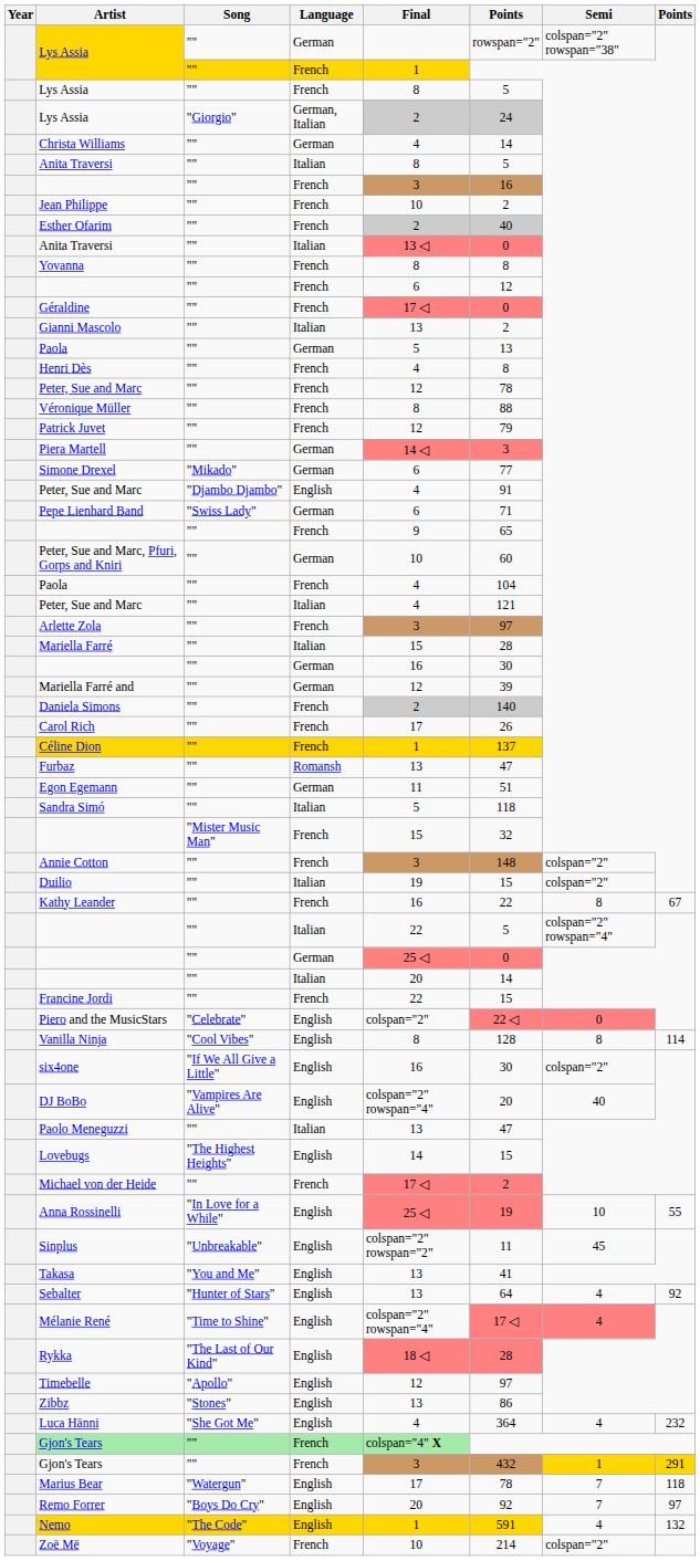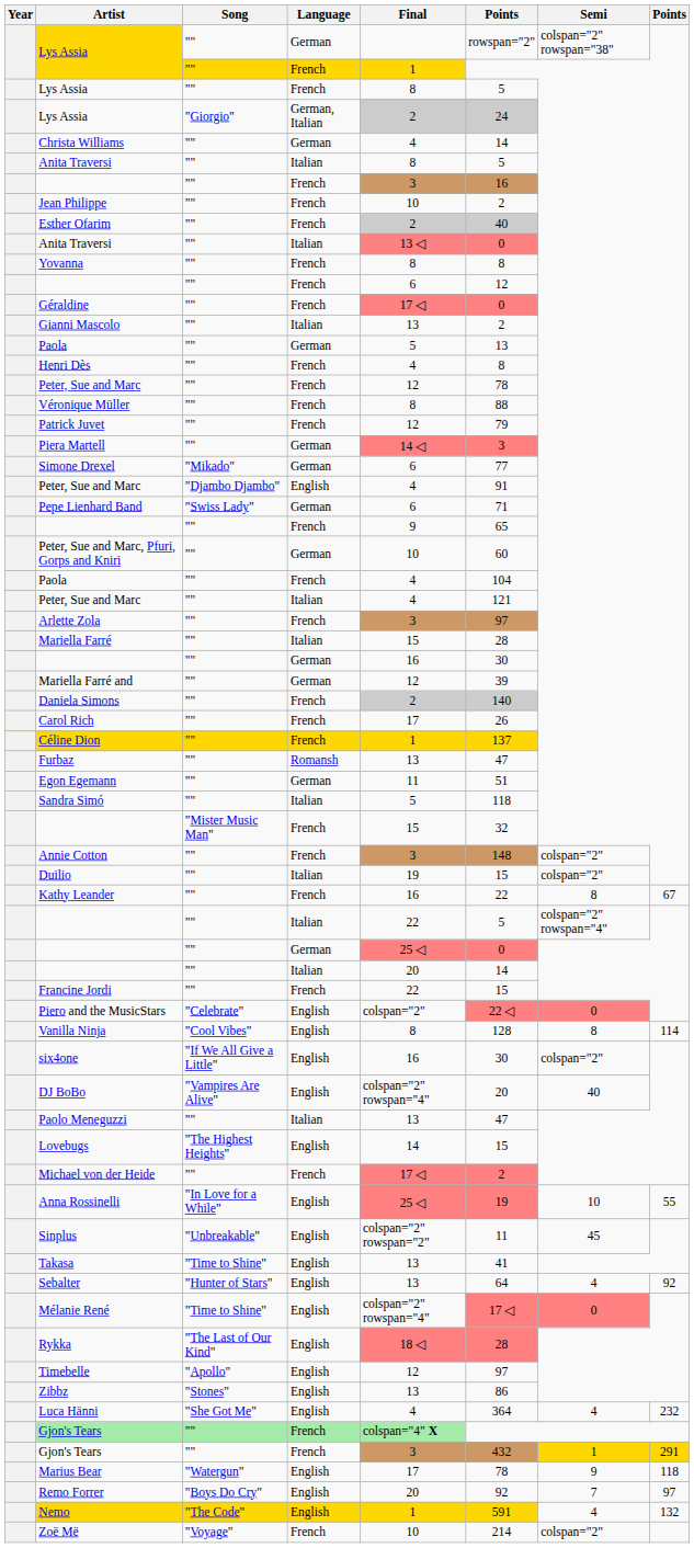Takasa | Song: "You and Me" -> "Time to Shine"
Mélanie René | Semi: 4 -> 0
Marius Bear | Semi: 7 -> 9
